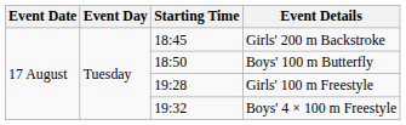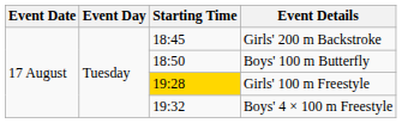Girls' 100 m Freestyle | Starting Time: no background -> gold background
